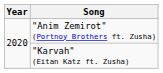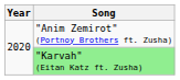"Karvah" (Eitan Katz ft. Zusha) | Song: no background -> lightgreen background
